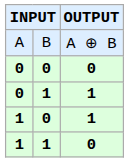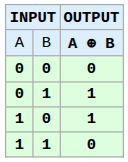A | OUTPUT: normal -> bold
